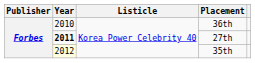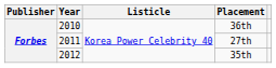27th | Year: bold -> normal
35th | Year: lightyellow background -> no background
